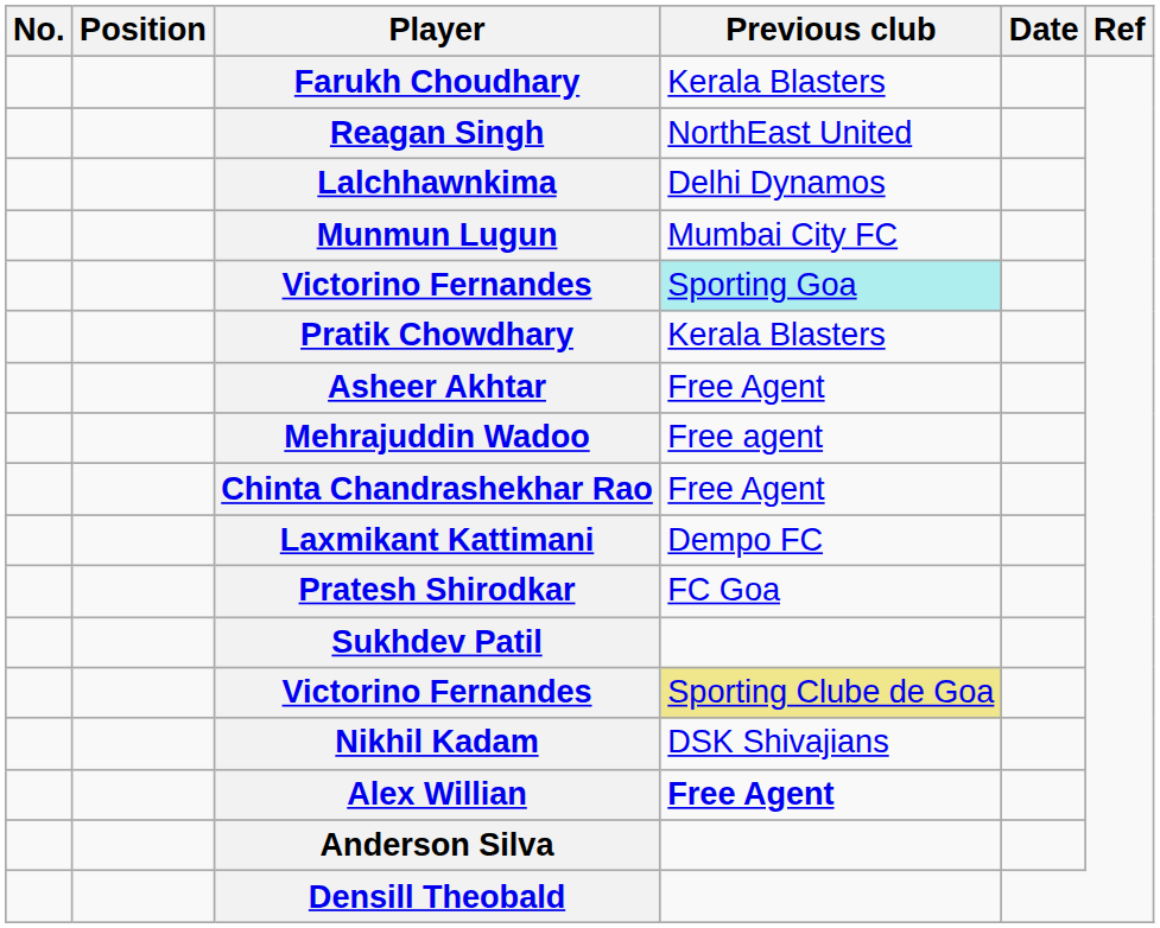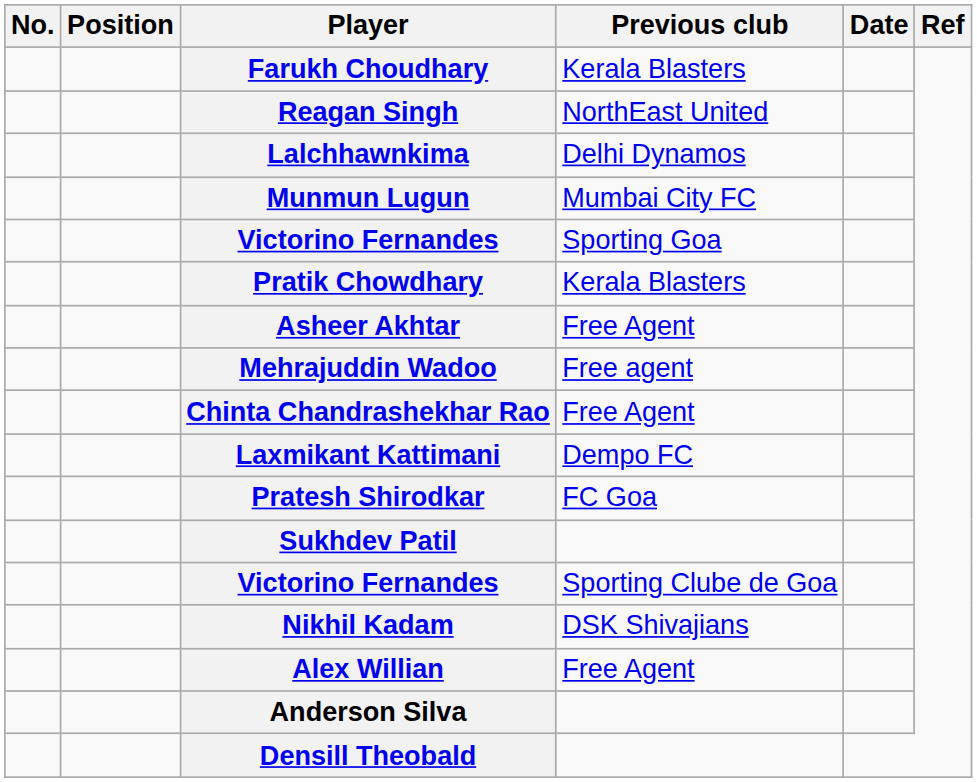Victorino Fernandes / Sporting Goa | Previous club: paleturquoise background -> no background
Victorino Fernandes / Sporting Clube de Goa | Previous club: khaki background -> no background
Alex Willian | Previous club: bold -> normal
